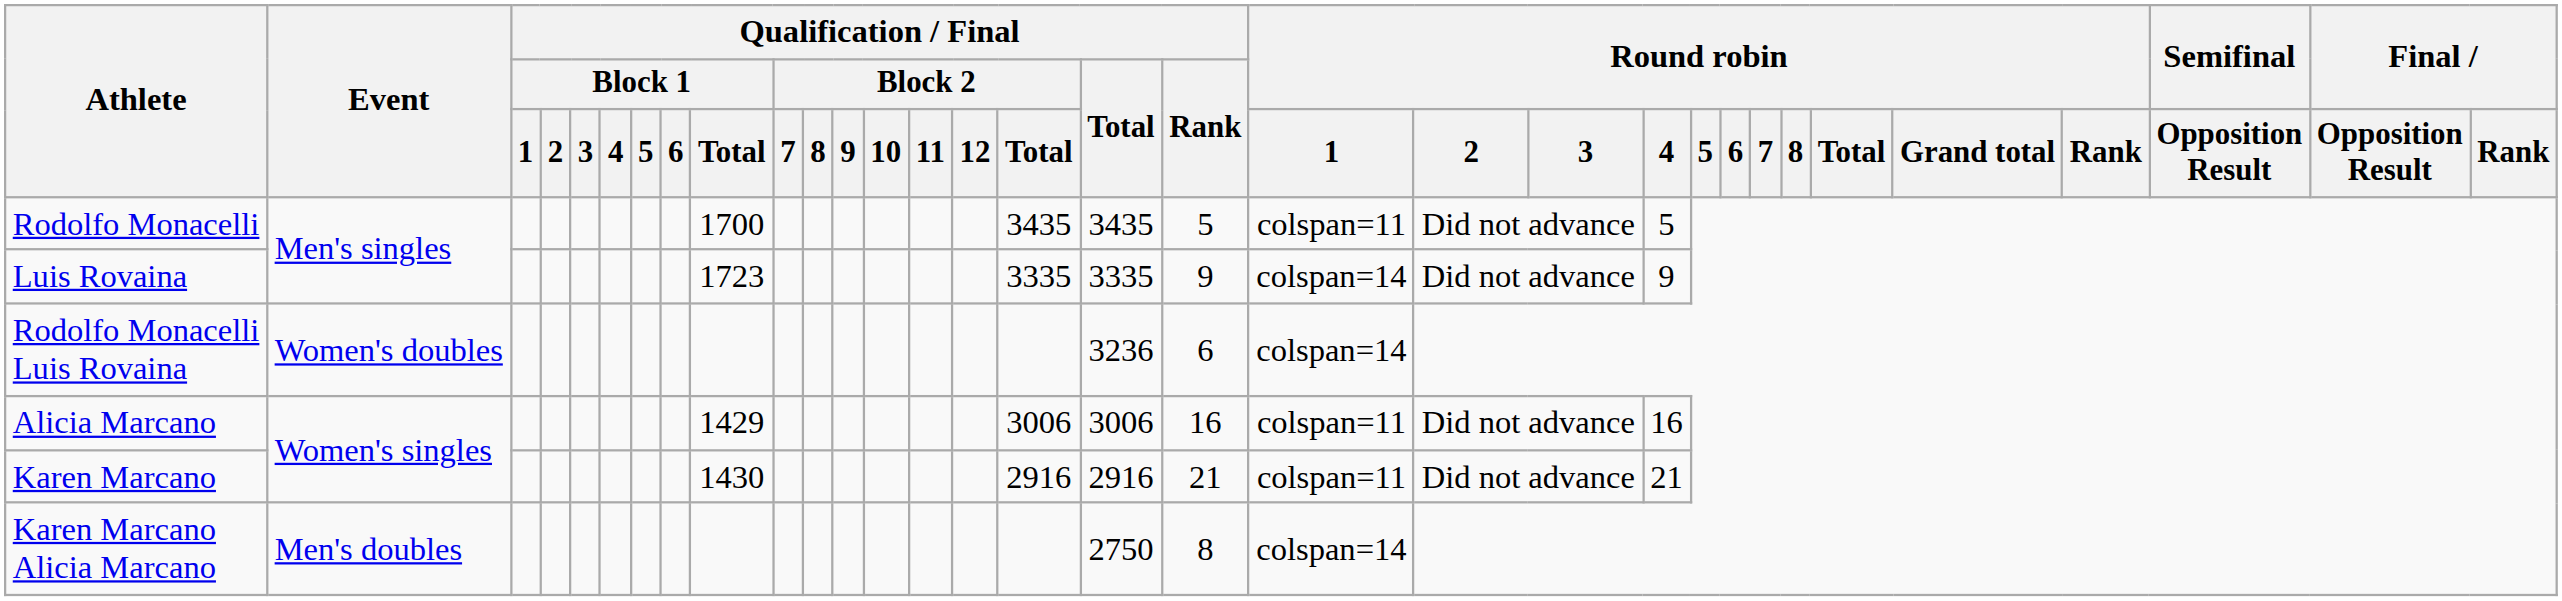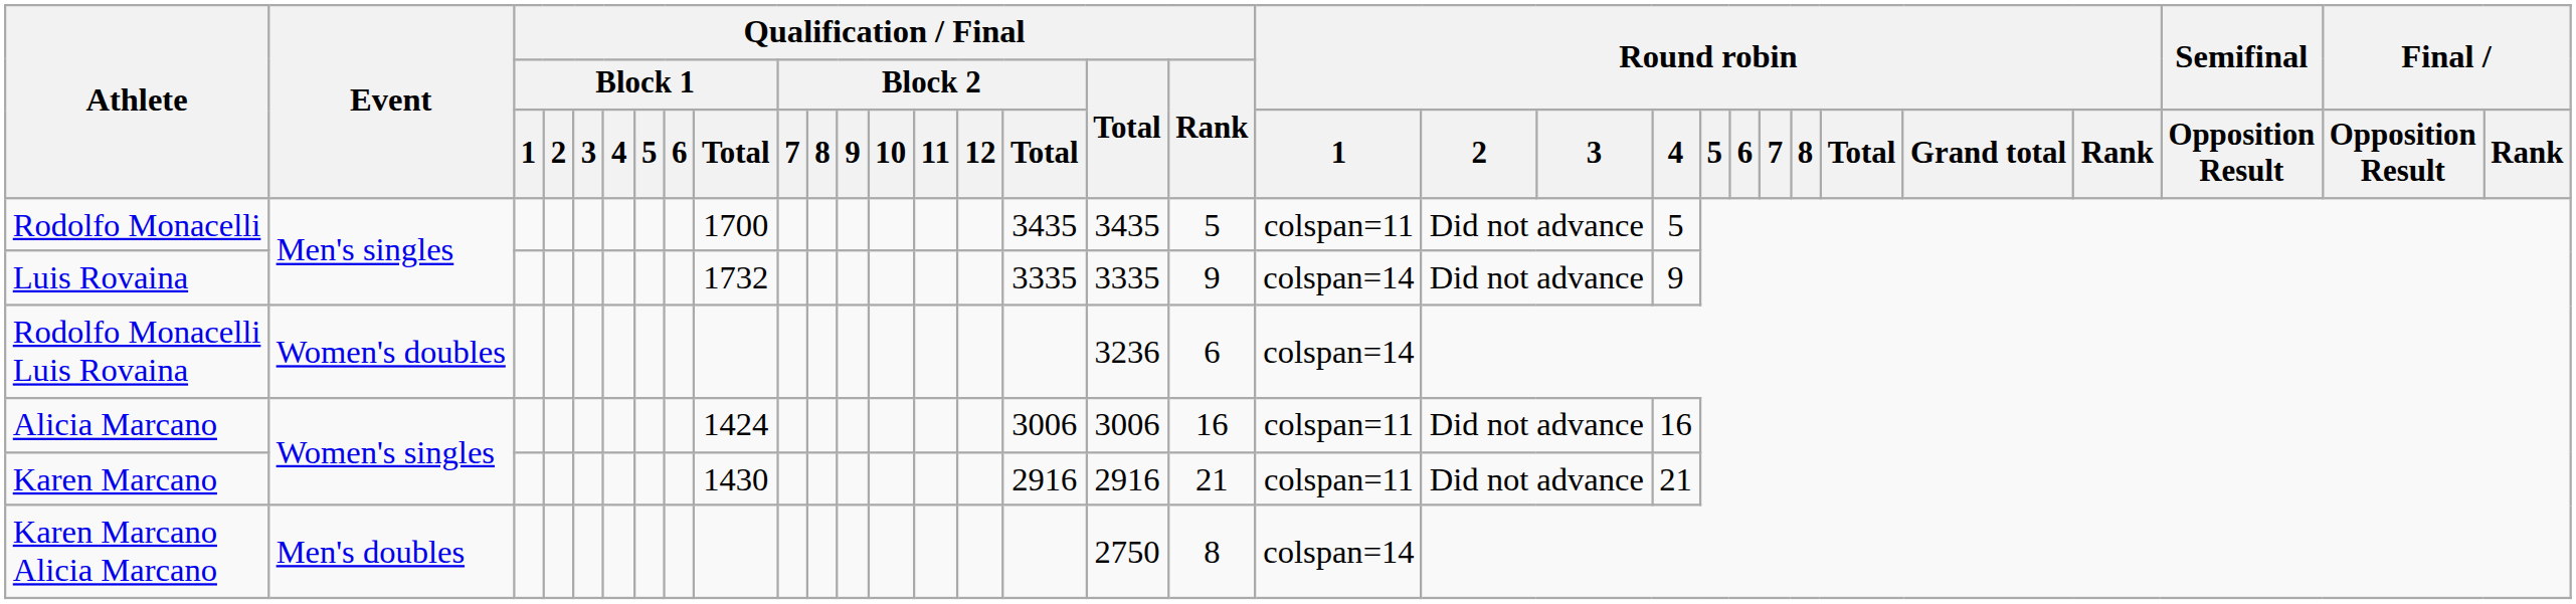Luis Rovaina | Qualification / Final / Block 1 / Total: 1723 -> 1732
Alicia Marcano | Qualification / Final / Block 1 / Total: 1429 -> 1424
